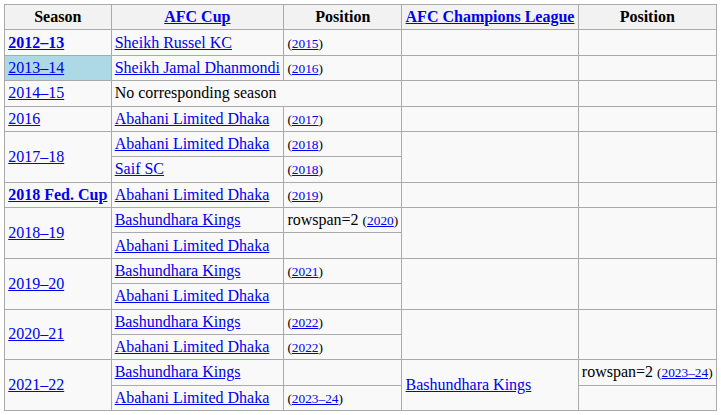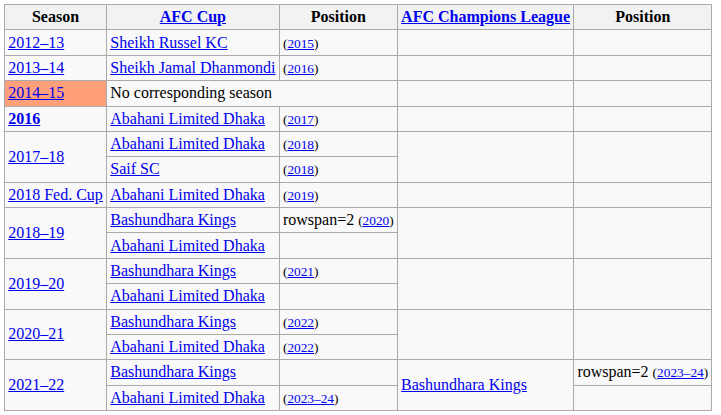(2015) | Season: bold -> normal
(2016) | Season: lightblue background -> no background
No corresponding season | Season: no background -> lightsalmon background
(2017) | Season: normal -> bold
(2019) | Season: bold -> normal
